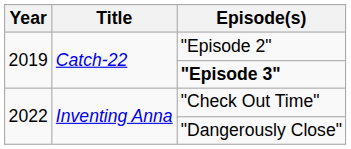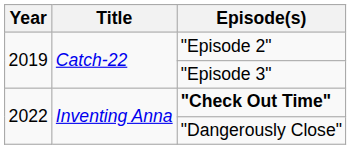"Episode 3" | Episode(s): bold -> normal
"Check Out Time" | Episode(s): normal -> bold
